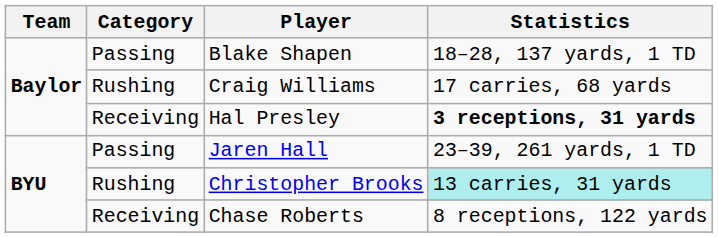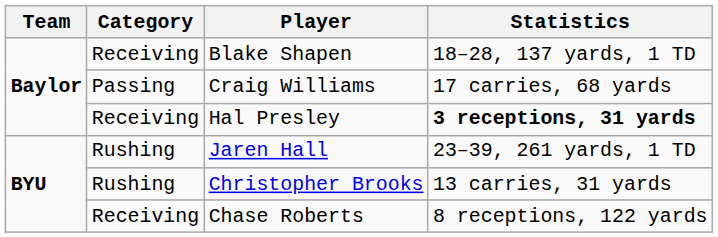Blake Shapen | Category: Passing -> Receiving
Craig Williams | Category: Rushing -> Passing
Jaren Hall | Category: Passing -> Rushing
Christopher Brooks | Statistics: paleturquoise background -> no background
